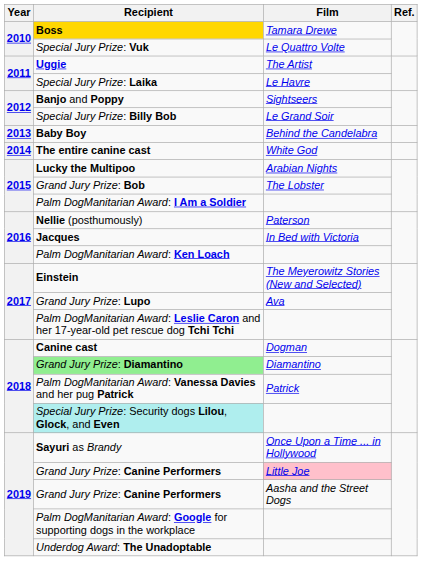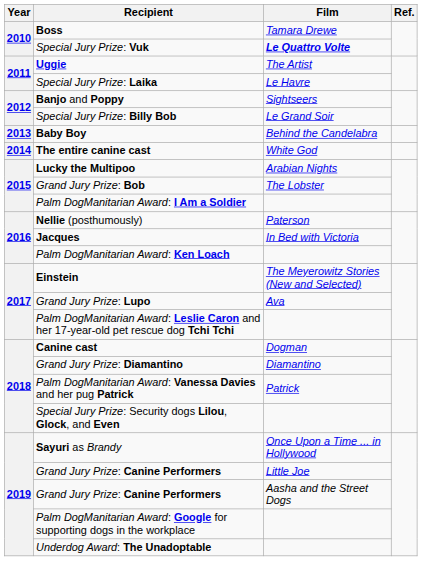Boss | Recipient: gold background -> no background
Special Jury Prize: Vuk | Film: normal -> bold
Grand Jury Prize: Diamantino | Recipient: lightgreen background -> no background
Special Jury Prize: Security dogs Lilou, Glock, and Even | Recipient: paleturquoise background -> no background
Grand Jury Prize: Canine Performers / Little Joe | Film: pink background -> no background
